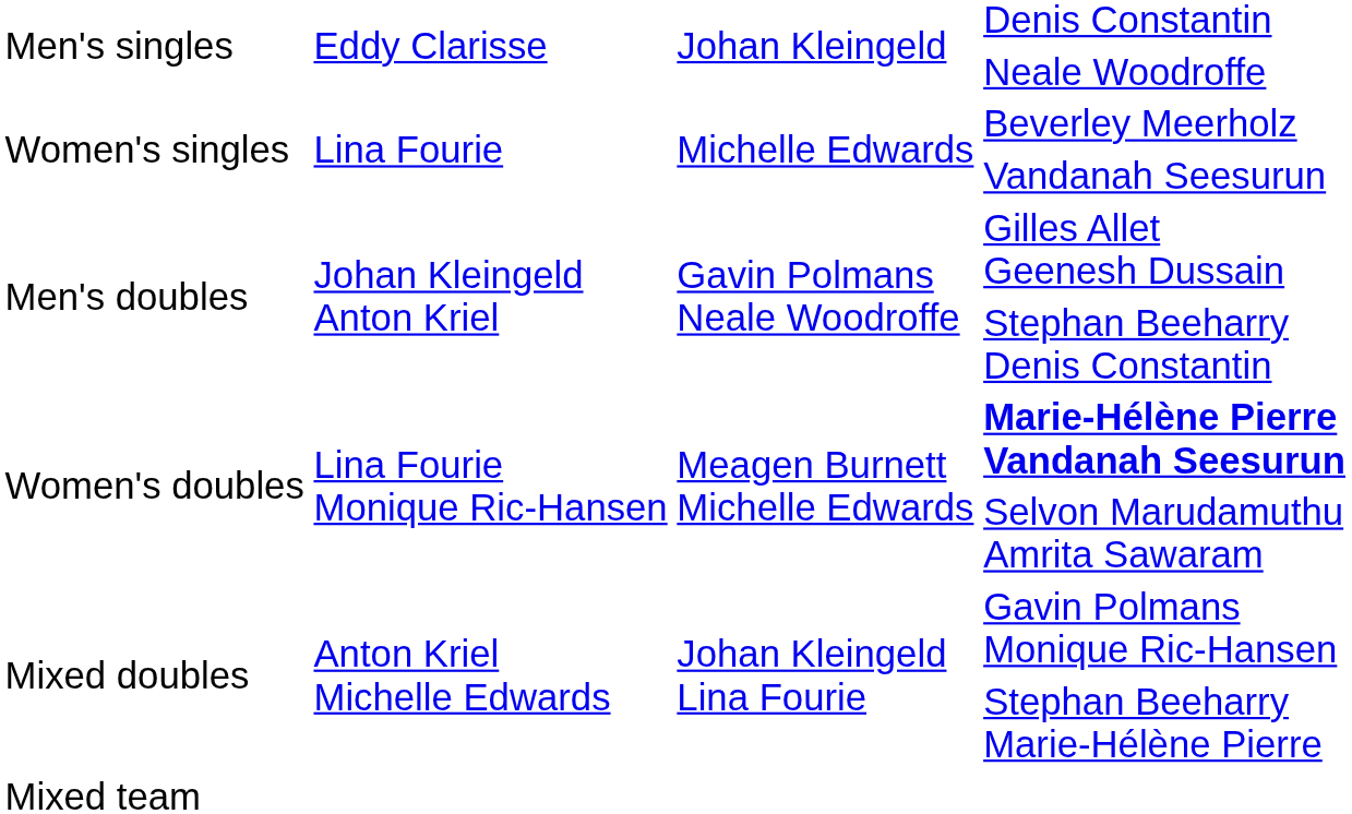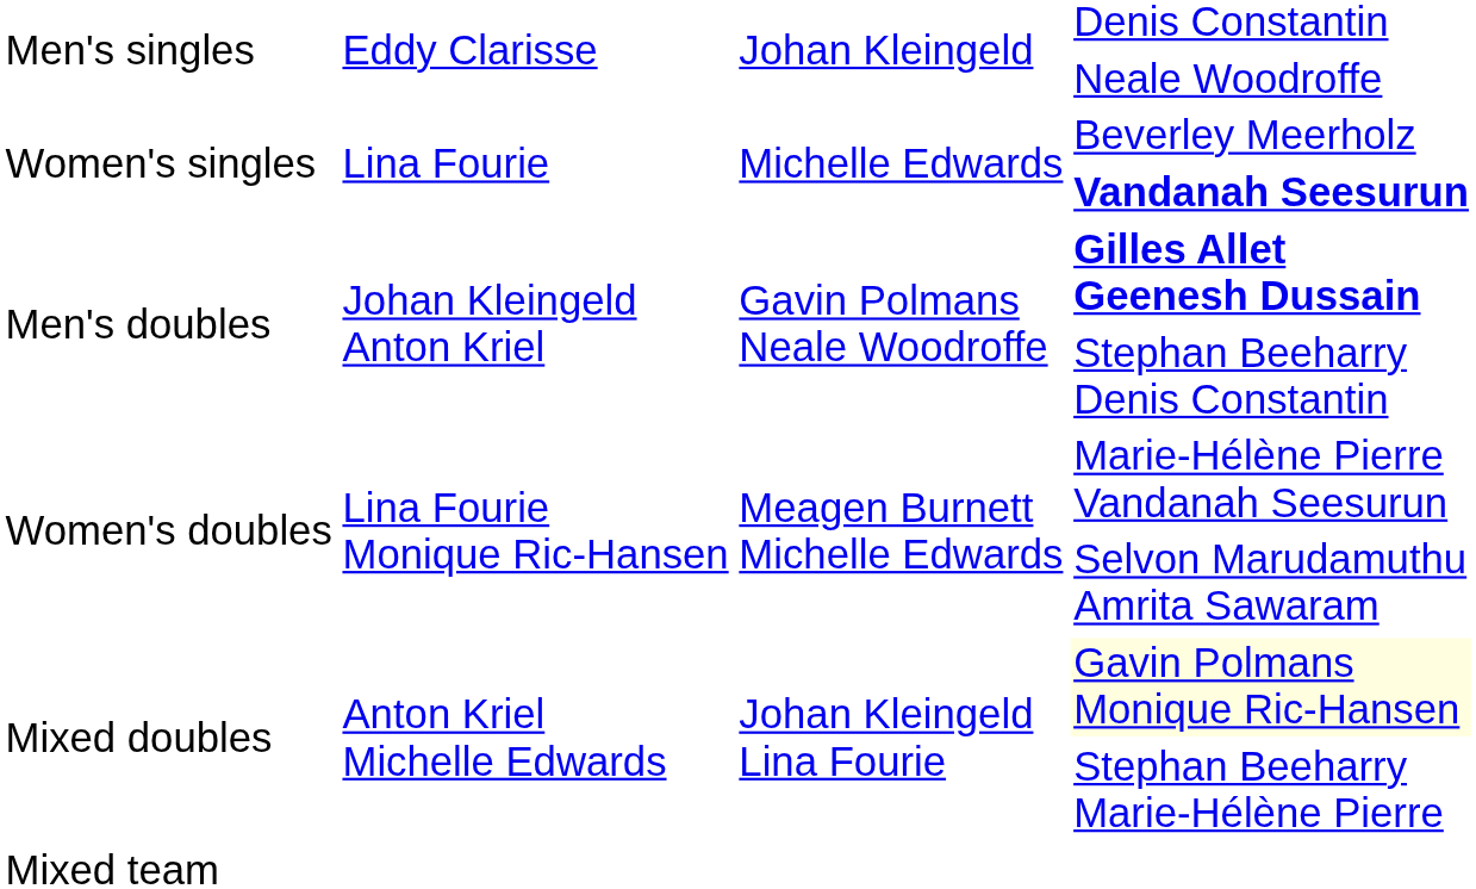Vandanah Seesurun | column 4: normal -> bold
Gilles Allet Geenesh Dussain | column 4: normal -> bold
Marie-Hélène Pierre Vandanah Seesurun | column 4: bold -> normal
Gavin Polmans Monique Ric-Hansen | column 4: no background -> lightyellow background
